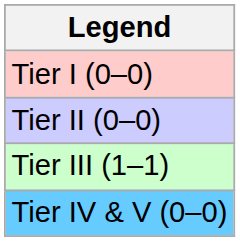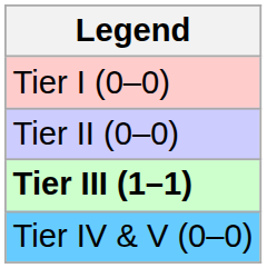row 4 | column 1: normal -> bold
